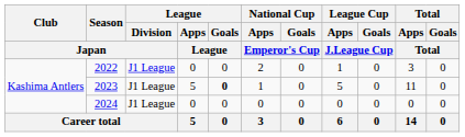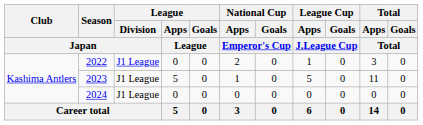2023 | League / Goals / League: bold -> normal
